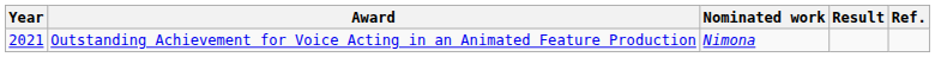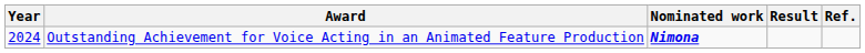row 2 | Year: 2021 -> 2024
row 2 | Nominated work: normal -> bold
